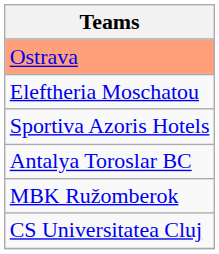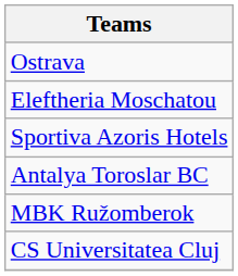row 2 | column 1: lightsalmon background -> no background
